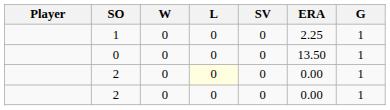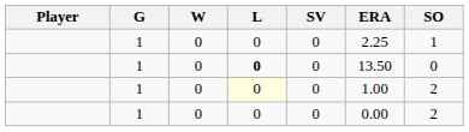columns swapped: G <-> SO
row 3 | L: normal -> bold
row 4 | ERA: 0.00 -> 1.00
